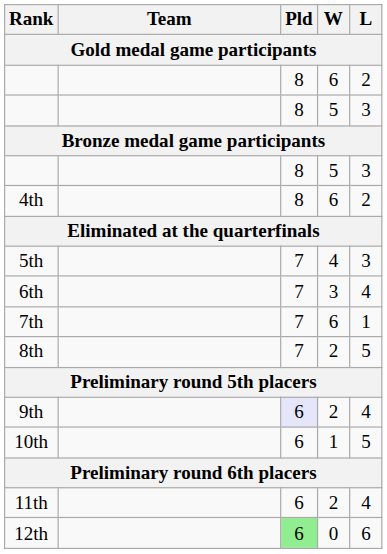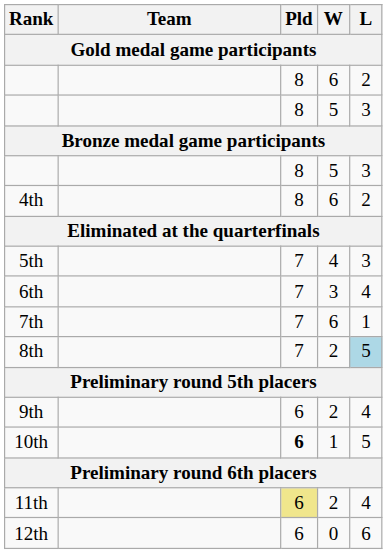8th | L: no background -> lightblue background
9th | Pld: lavender background -> no background
10th | Pld: normal -> bold
11th | Pld: no background -> khaki background
12th | Pld: lightgreen background -> no background
